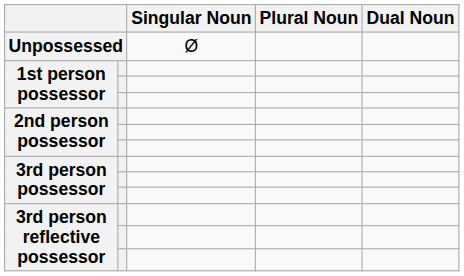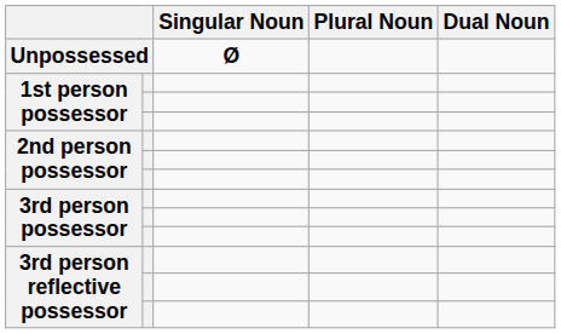Unpossessed | Singular Noun: normal -> bold
